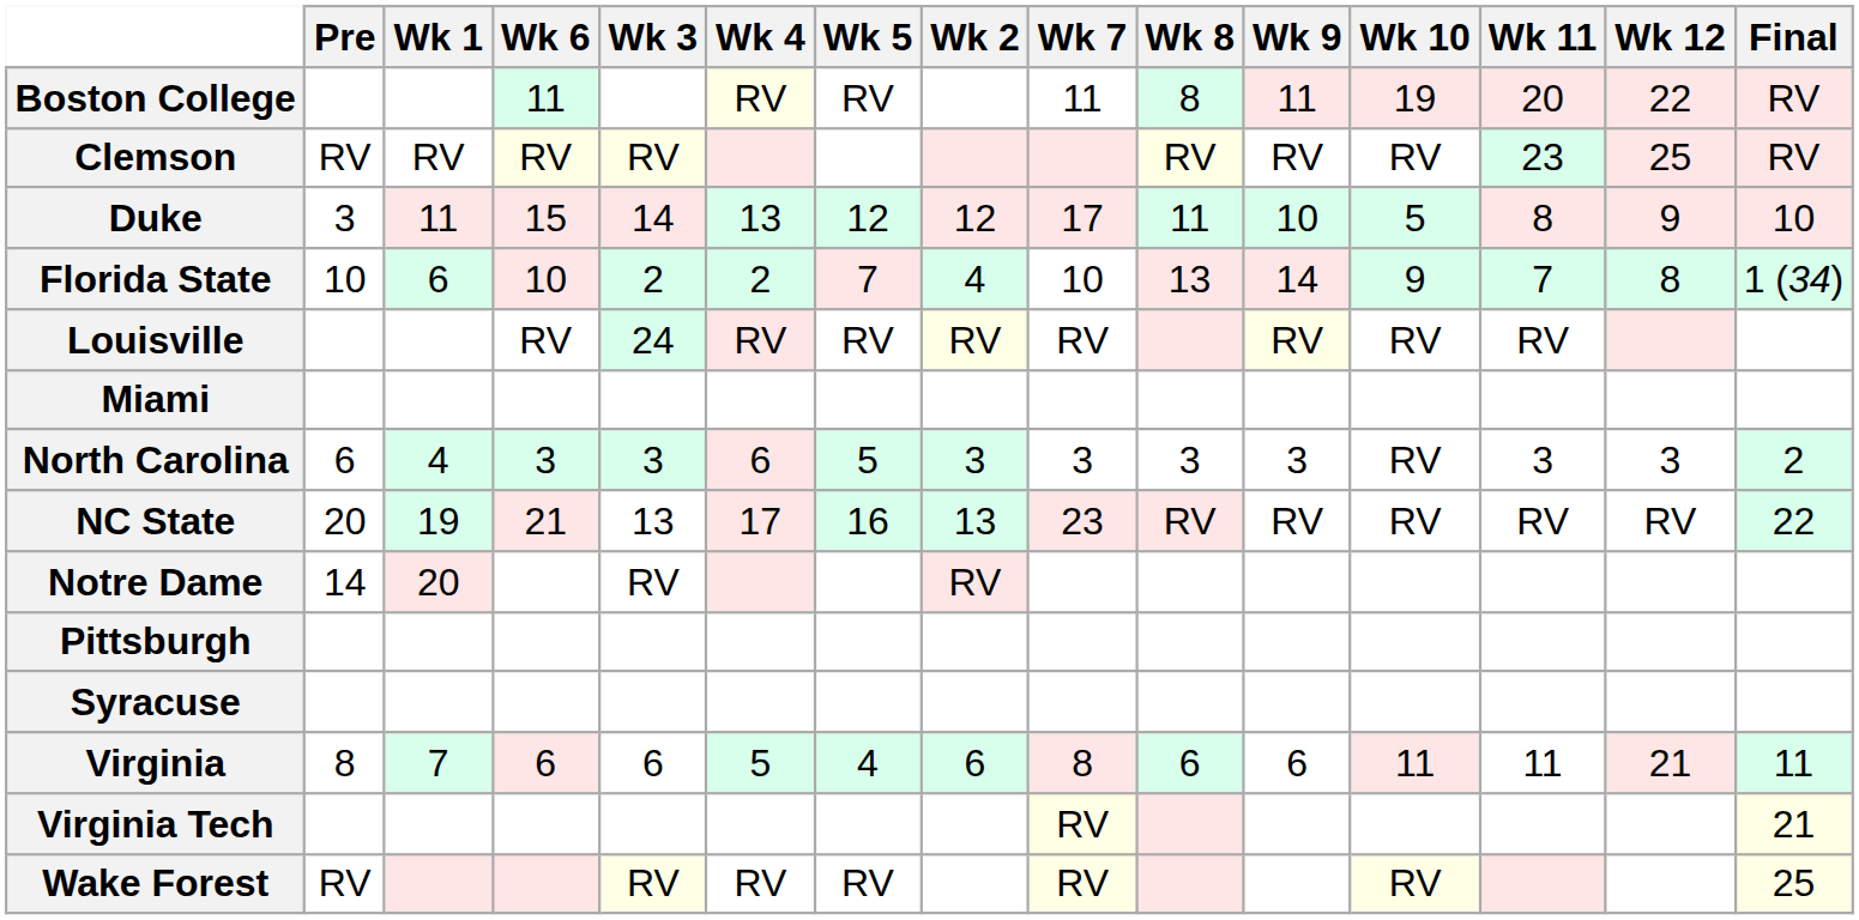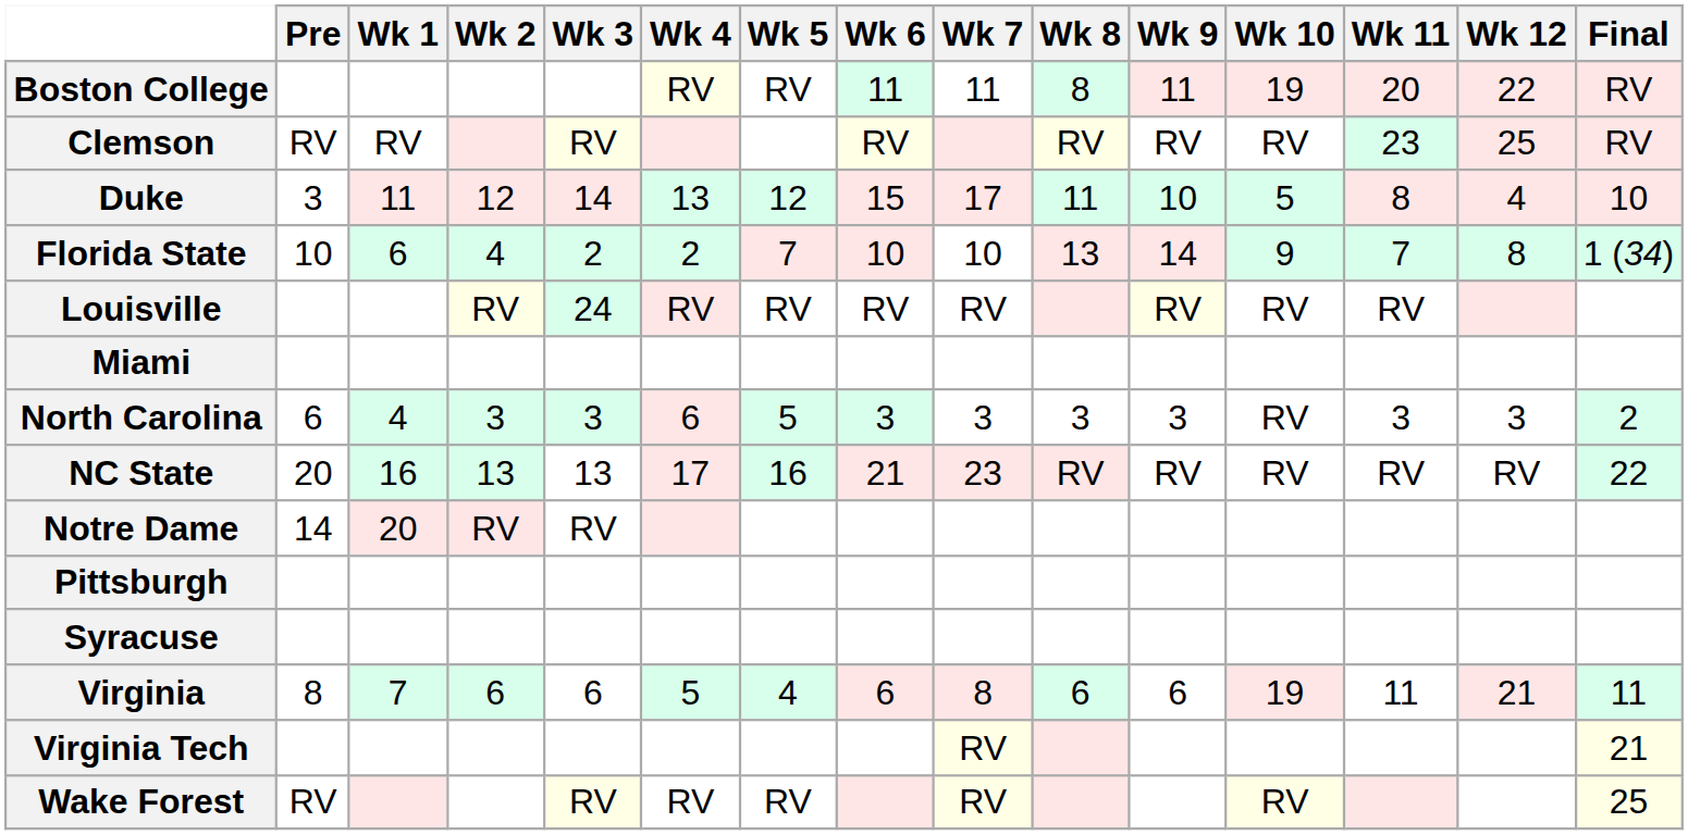columns swapped: Wk 2 <-> Wk 6
Duke | Wk 12: 9 -> 4
NC State | Wk 1: 19 -> 16
Virginia | Wk 10: 11 -> 19
